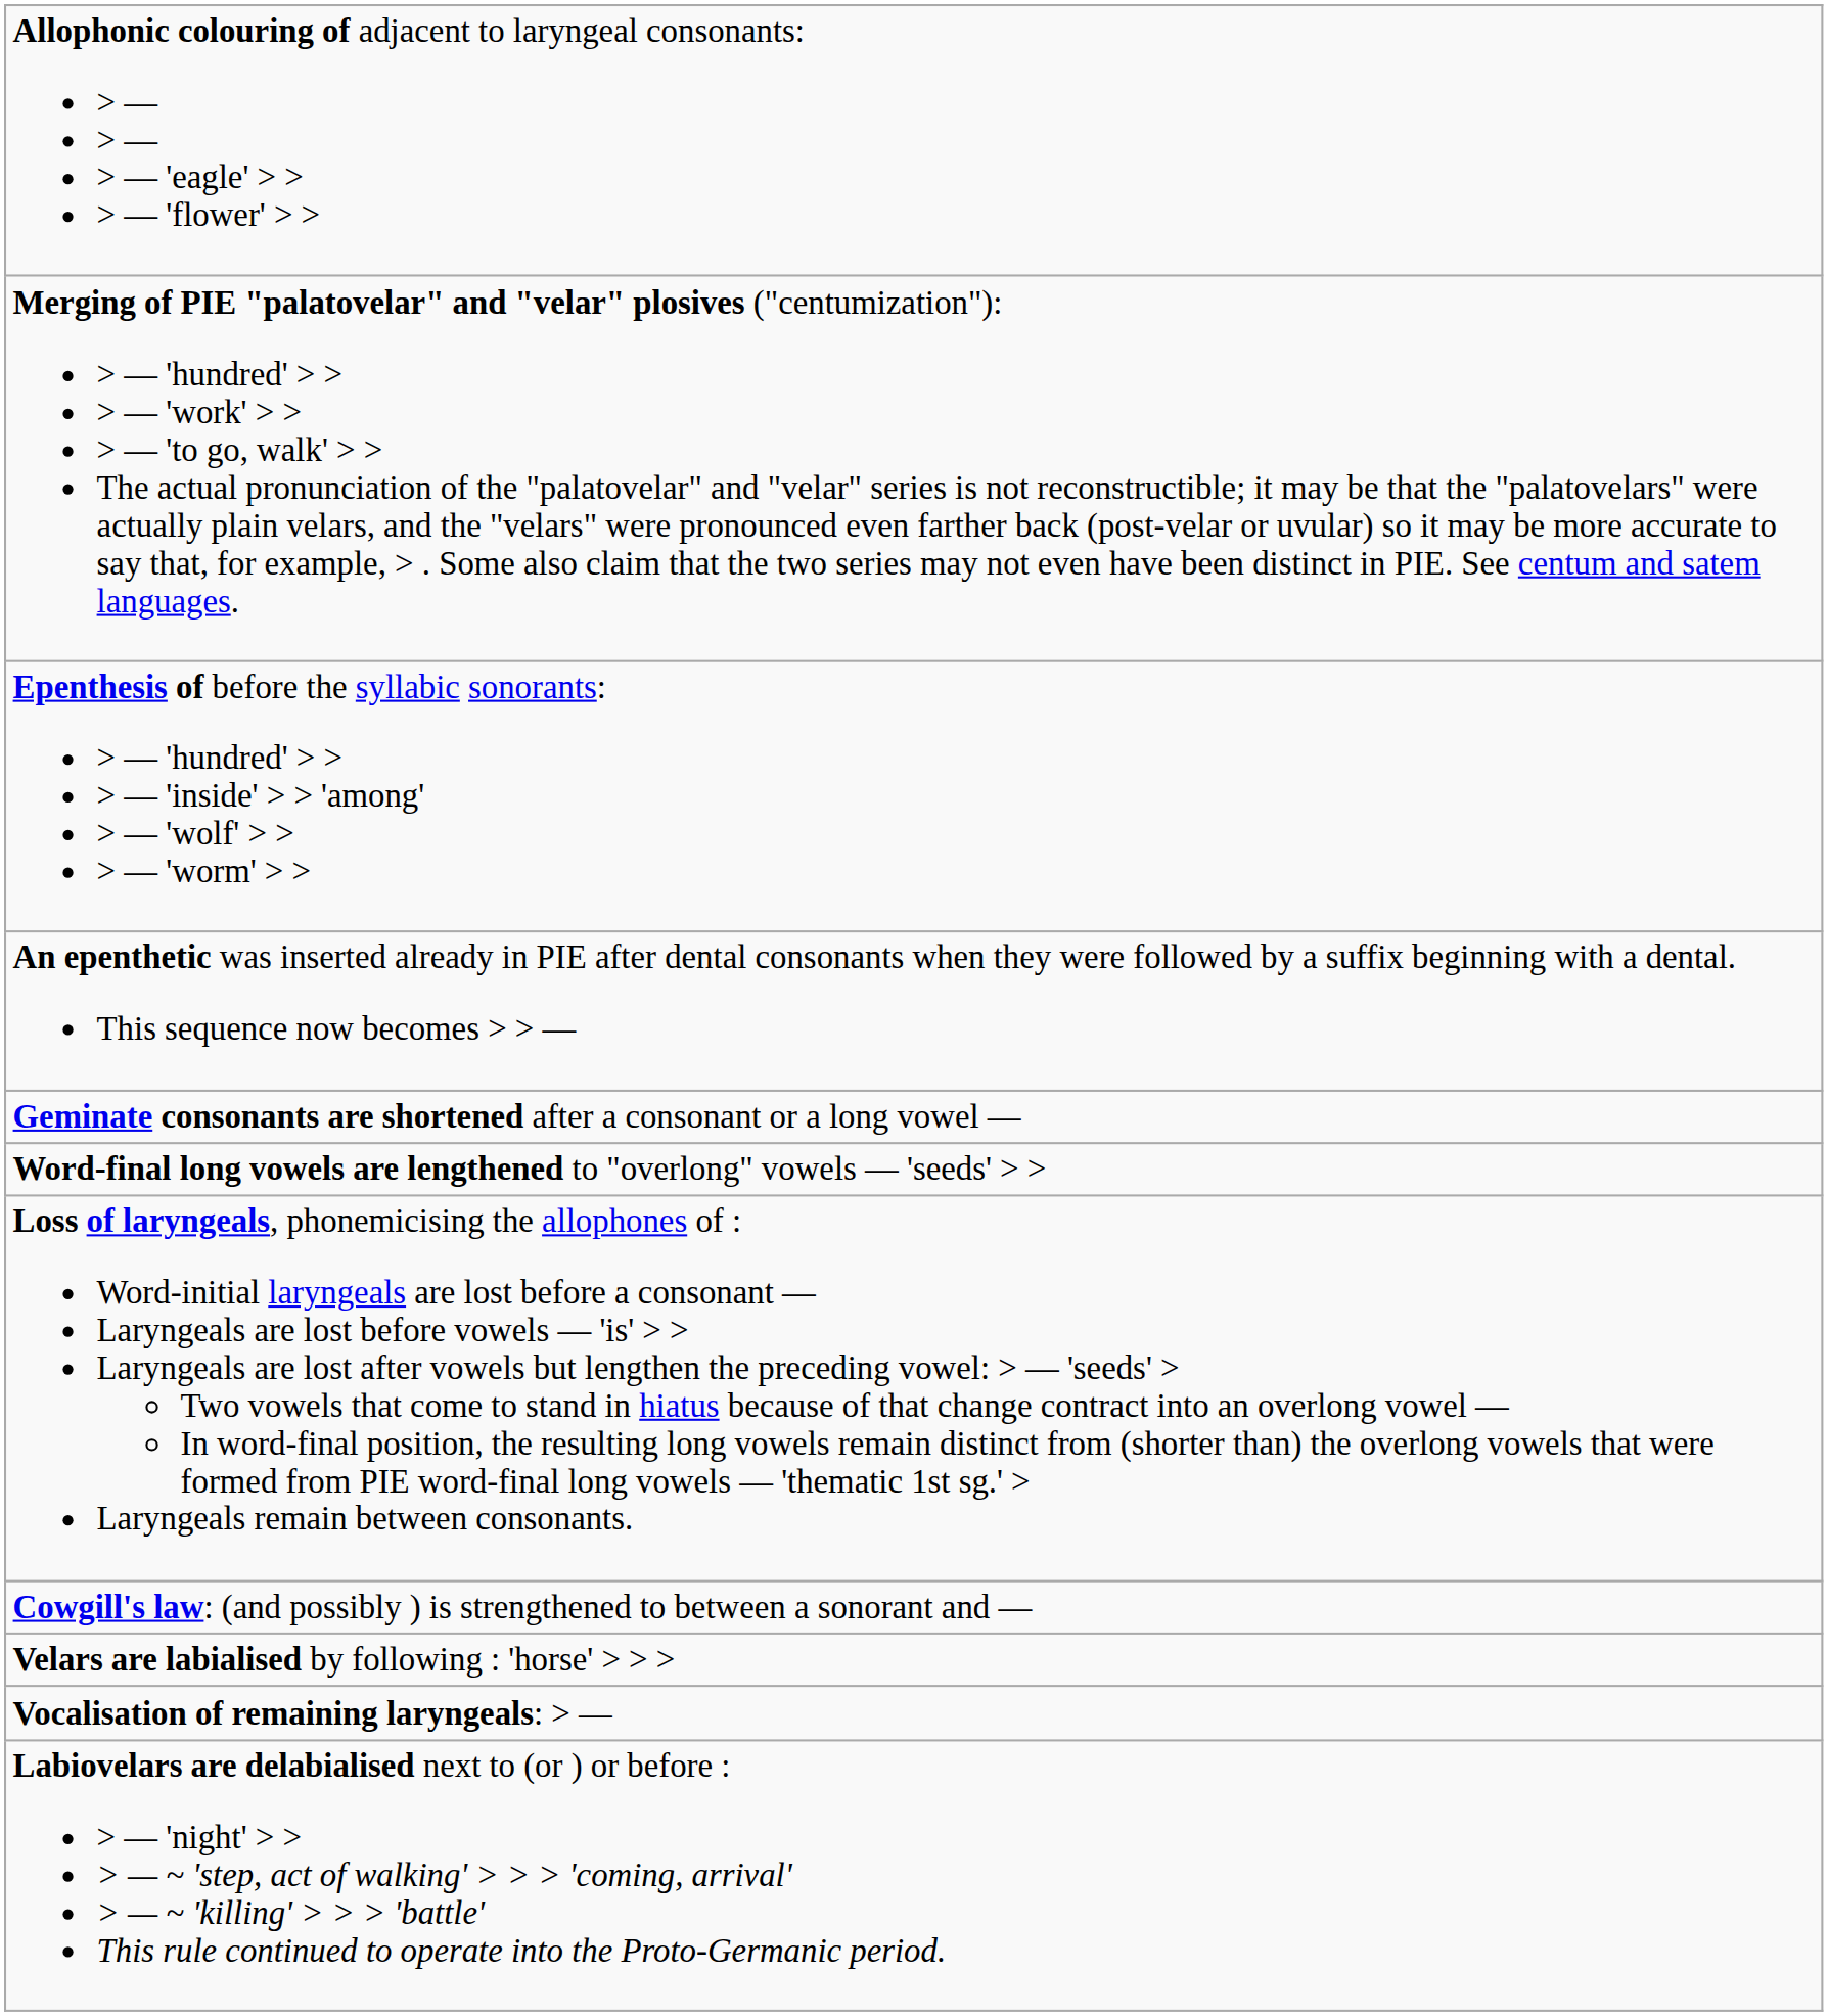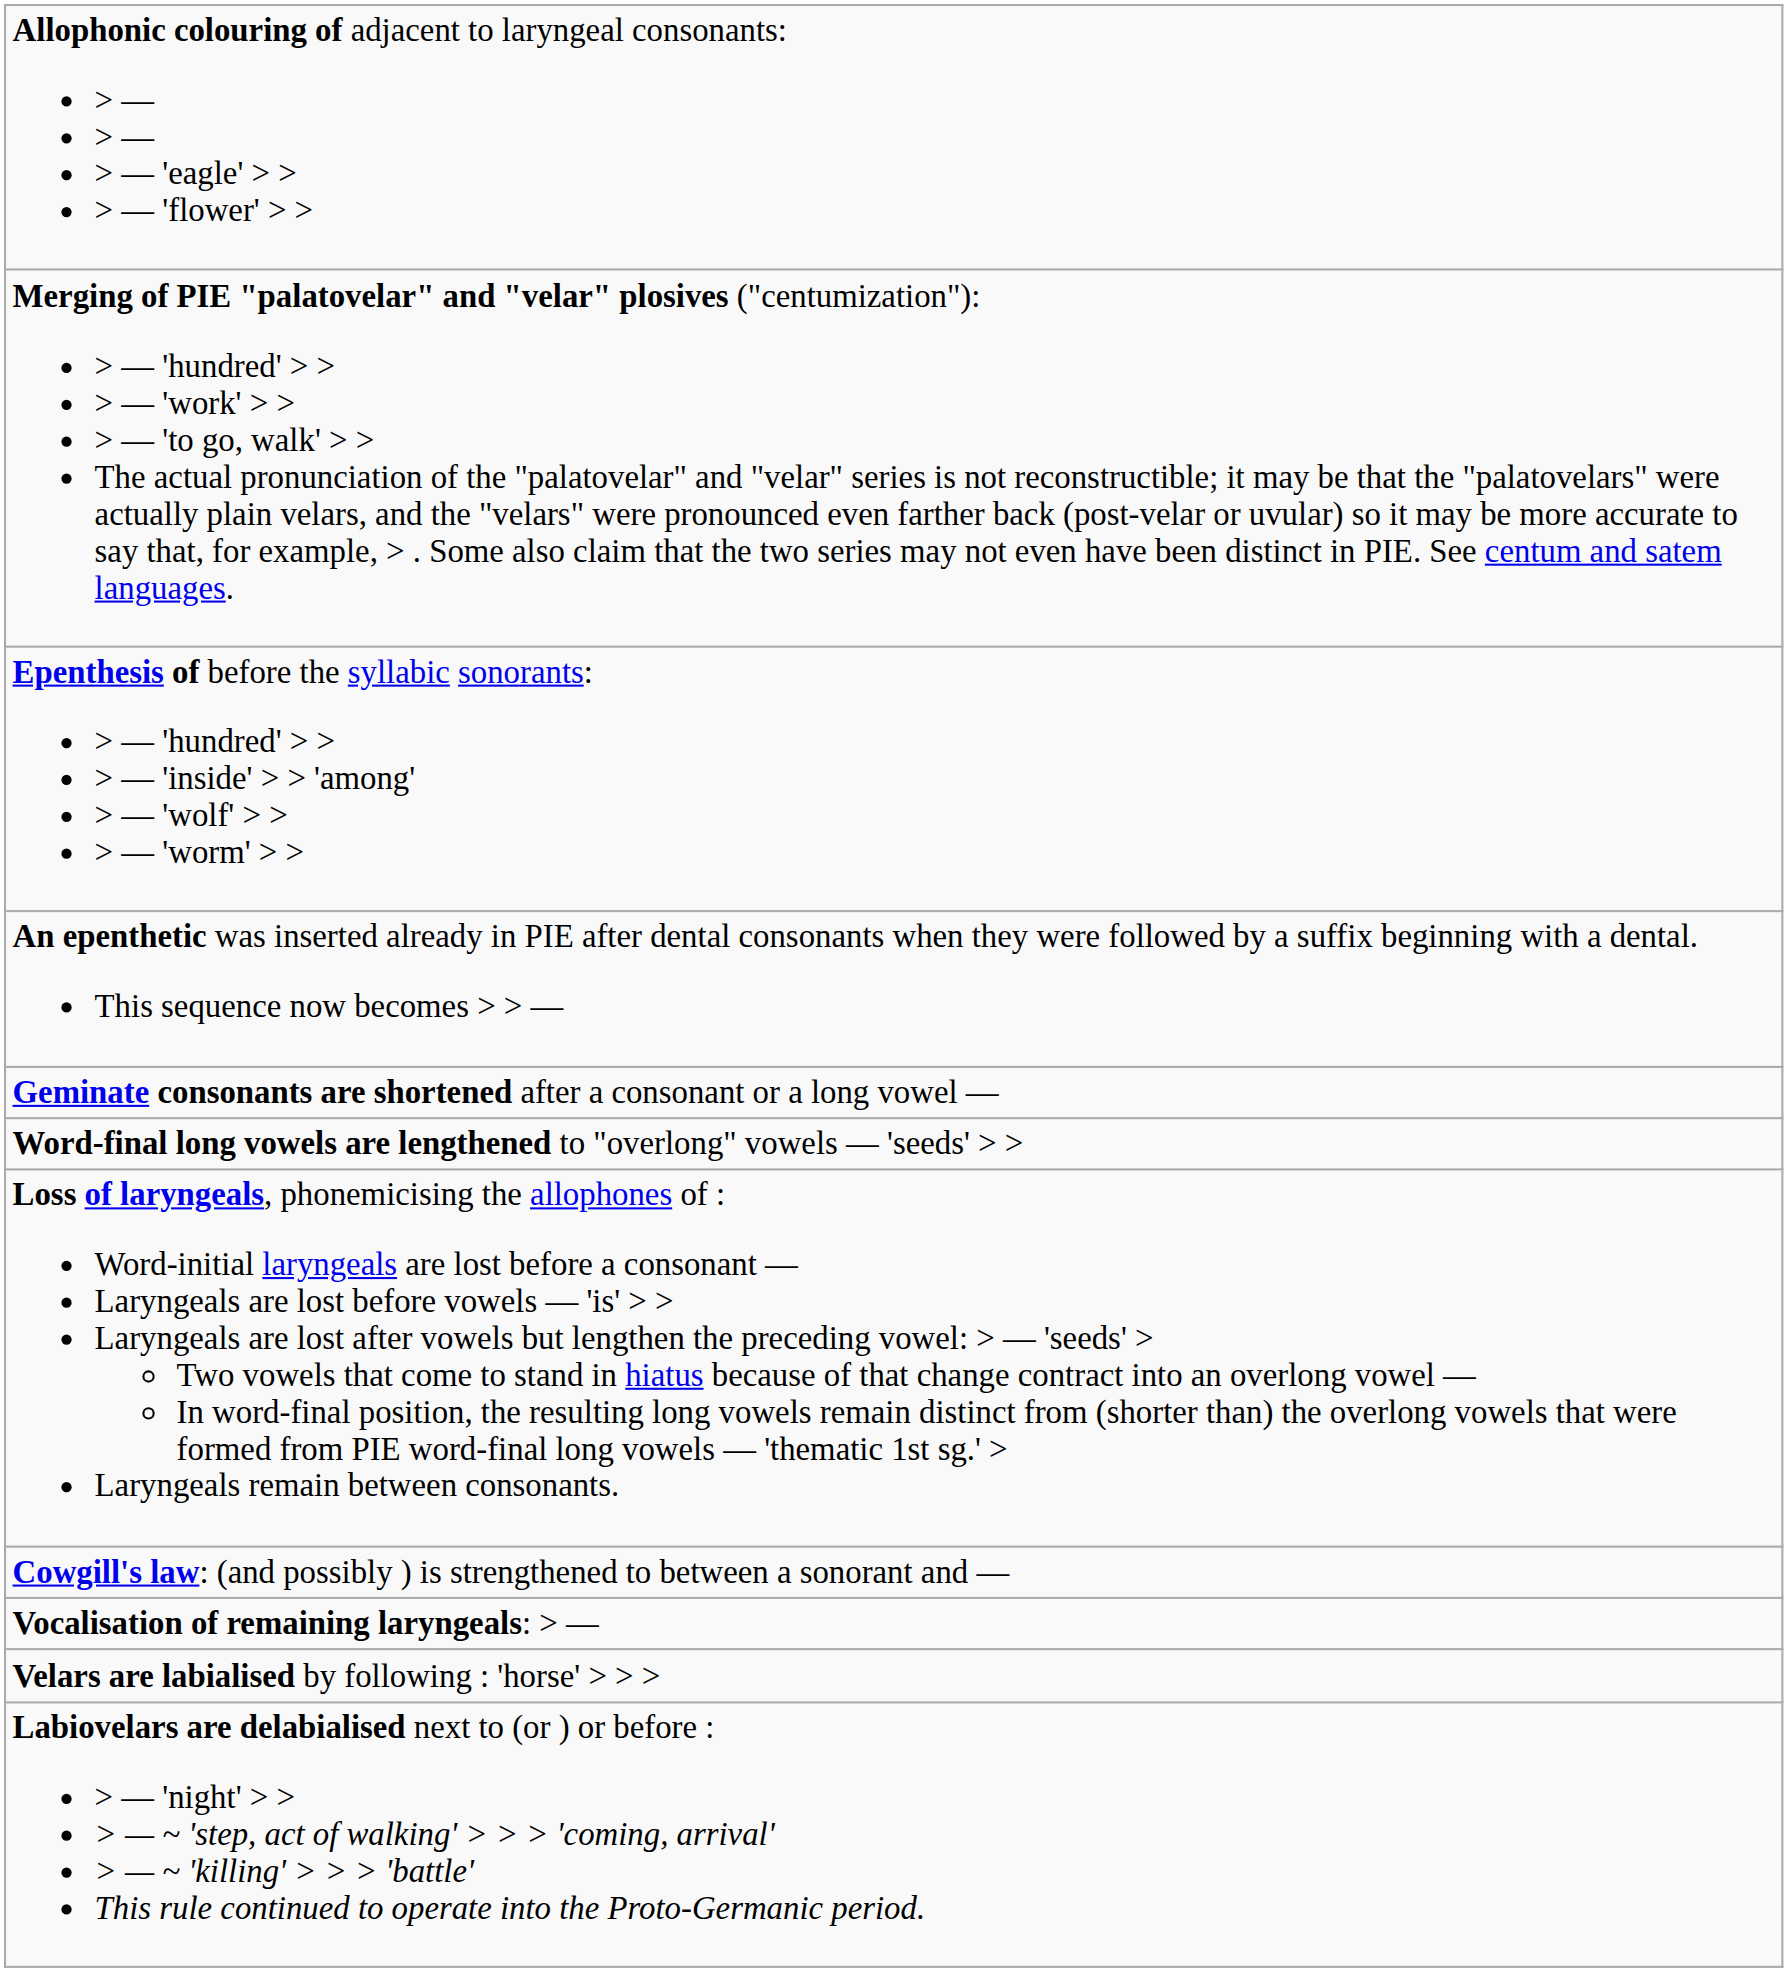row 9 | column 1: Velars are labialised by following : 'horse' > > > -> Vocalisation of remaining laryngeals: > —
row 10 | column 1: Vocalisation of remaining laryngeals: > — -> Velars are labialised by following : 'horse' > > >
